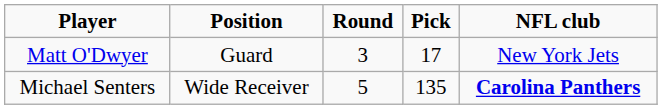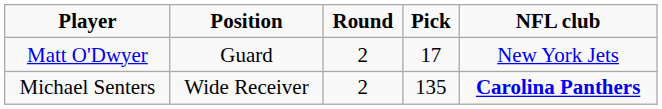Matt O'Dwyer | Round: 3 -> 2
Michael Senters | Round: 5 -> 2
